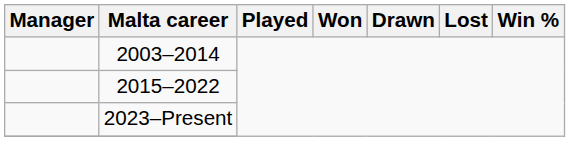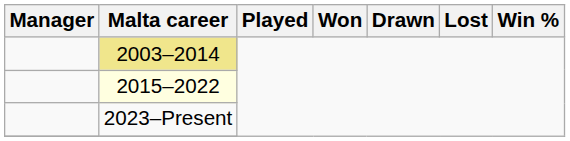2003–2014 | Malta career: no background -> khaki background
2015–2022 | Malta career: no background -> lightyellow background
